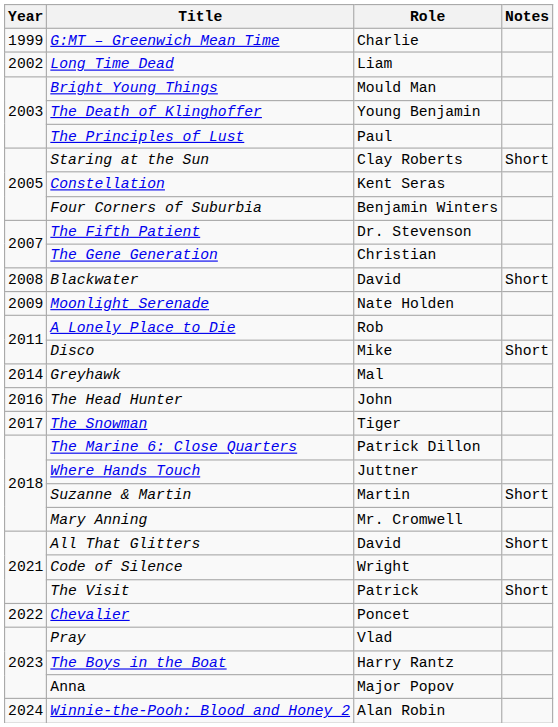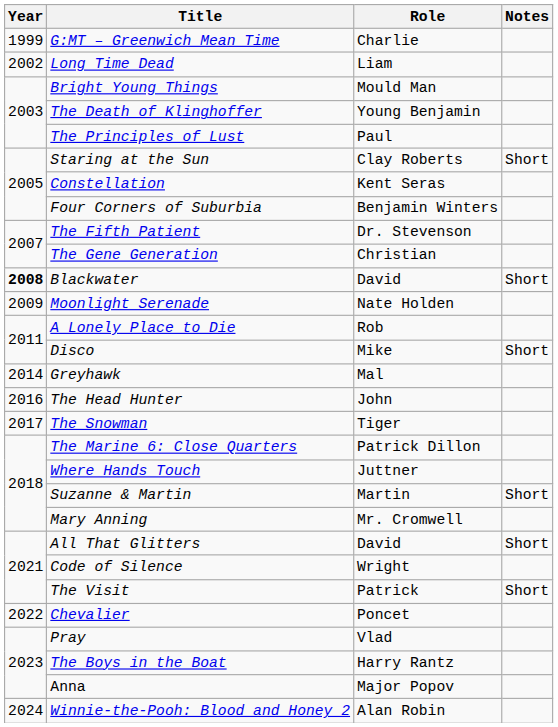Blackwater | Year: normal -> bold
